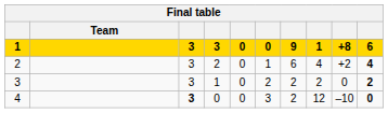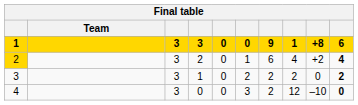row 4 | column 1: no background -> gold background
row 6 | column 3: bold -> normal
